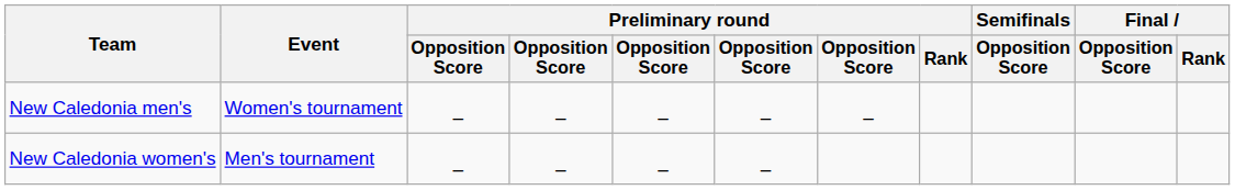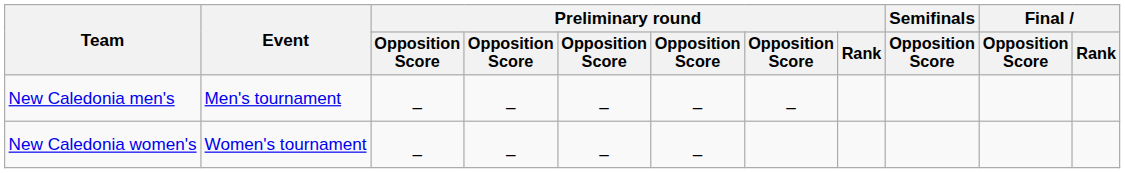New Caledonia men's | Event: Women's tournament -> Men's tournament
New Caledonia women's | Event: Men's tournament -> Women's tournament
